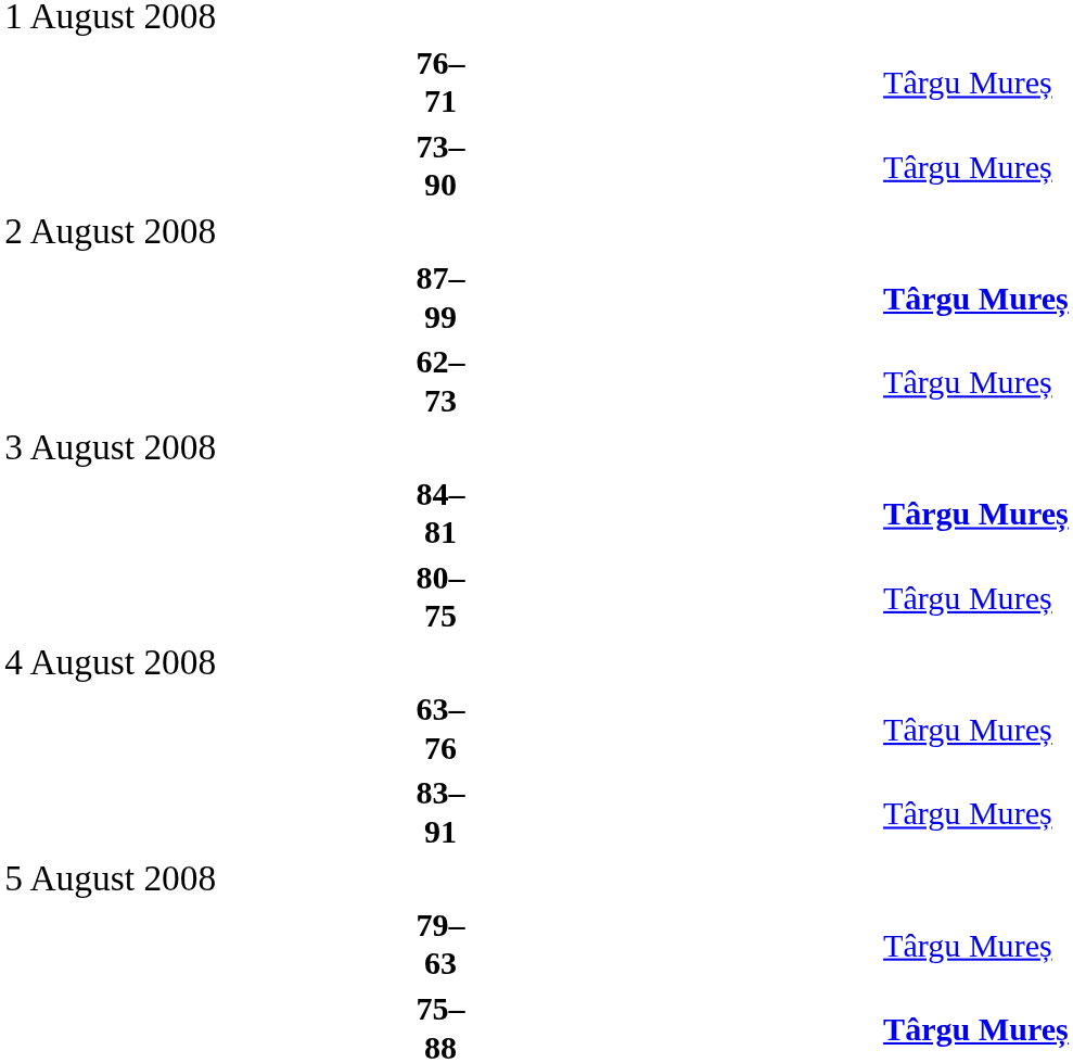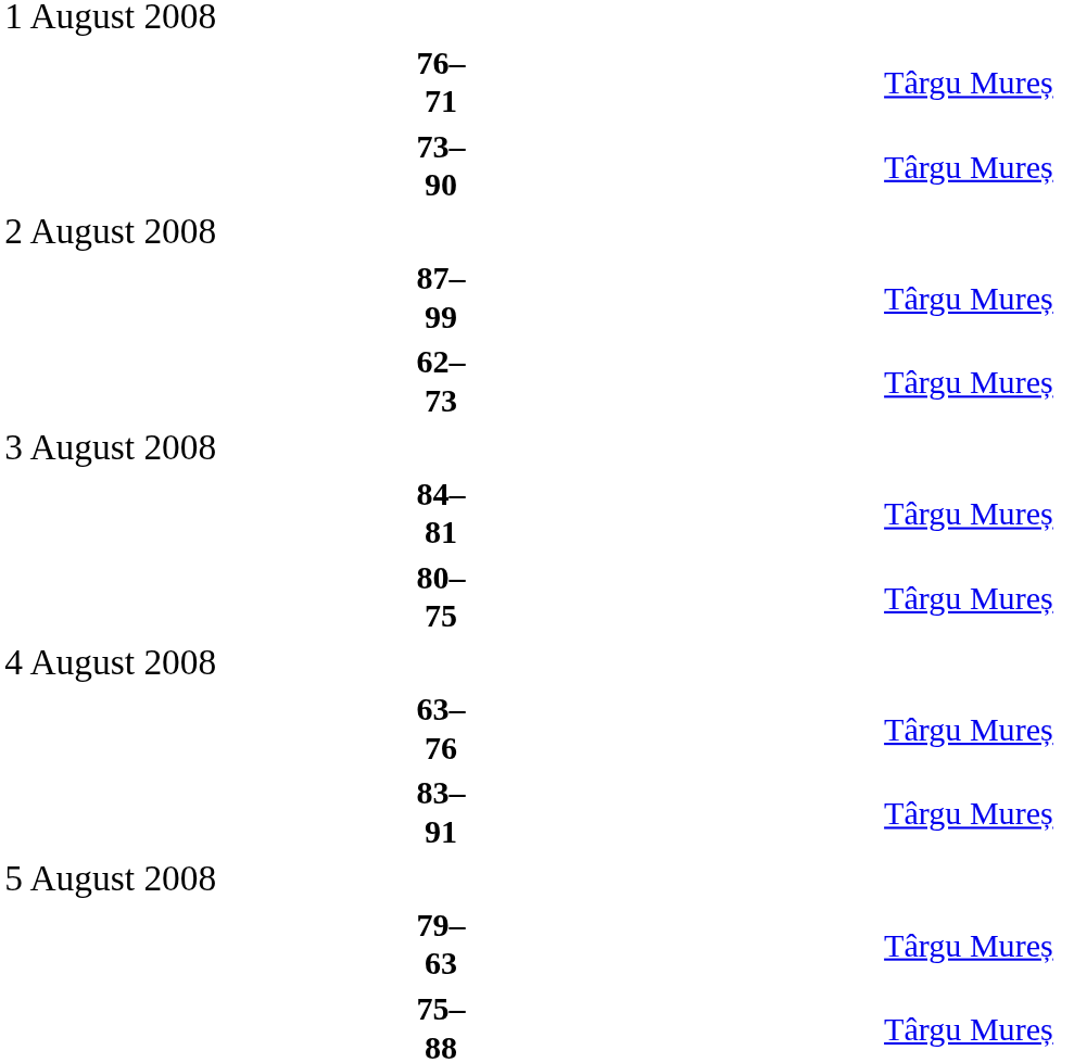87–99 | column 3: bold -> normal
84–81 | column 3: bold -> normal
75–88 | column 3: bold -> normal
